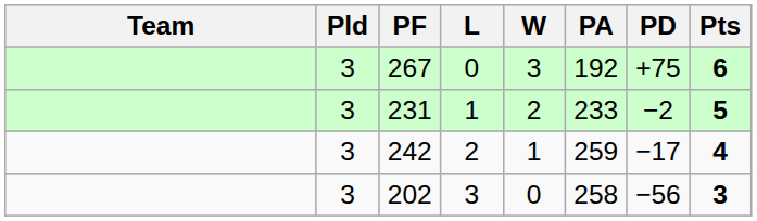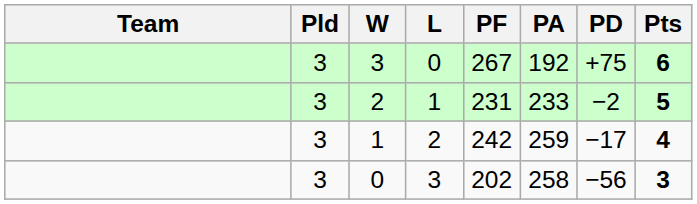columns swapped: W <-> PF
